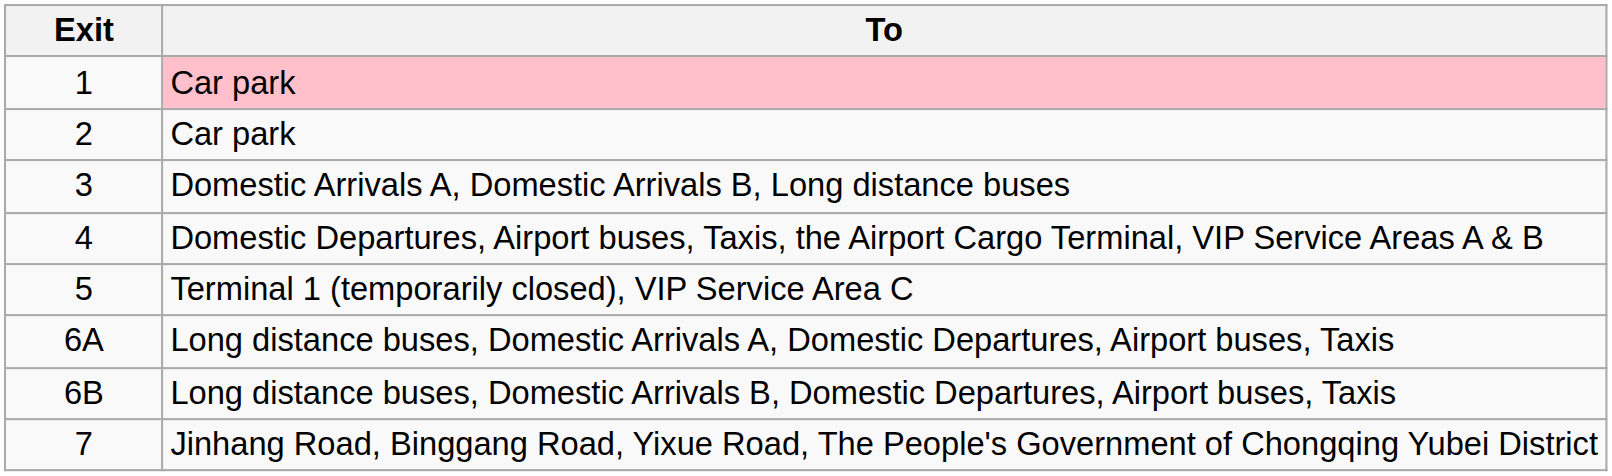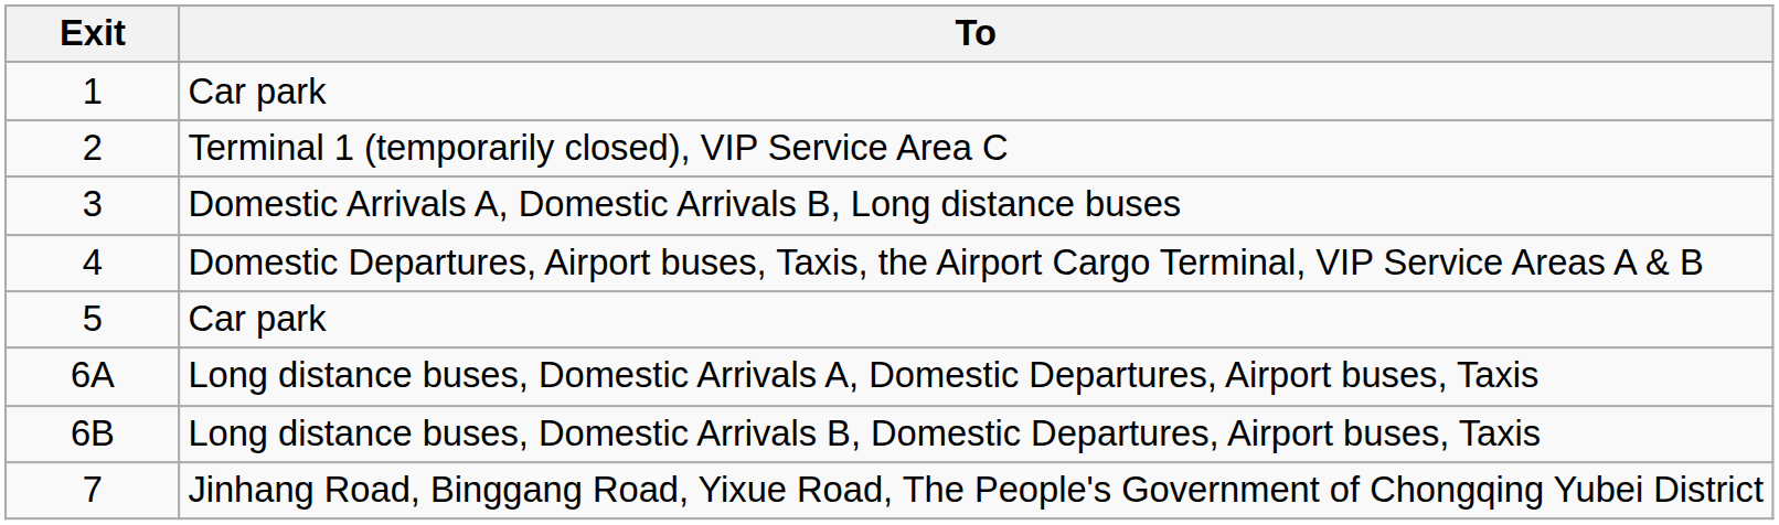1 | To: pink background -> no background
2 | To: Car park -> Terminal 1 (temporarily closed), VIP Service Area C
5 | To: Terminal 1 (temporarily closed), VIP Service Area C -> Car park
